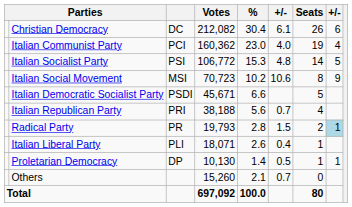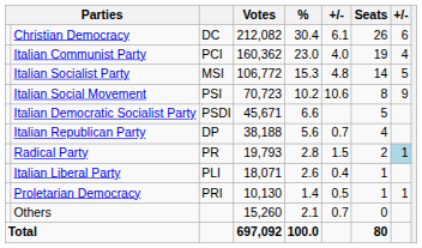Italian Socialist Party | column 3: PSI -> MSI
Italian Social Movement | column 3: MSI -> PSI
Italian Republican Party | column 3: PRI -> DP
Proletarian Democracy | column 3: DP -> PRI
